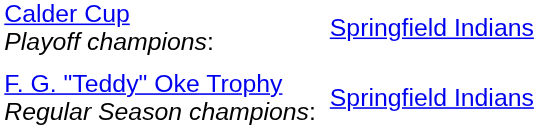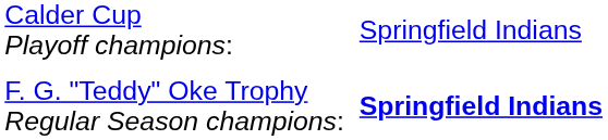F. G. "Teddy" Oke Trophy Regular Season champions: | column 2: normal -> bold
